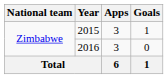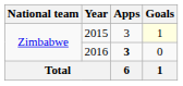2015 | Goals: no background -> lightyellow background
2016 | Apps: normal -> bold
